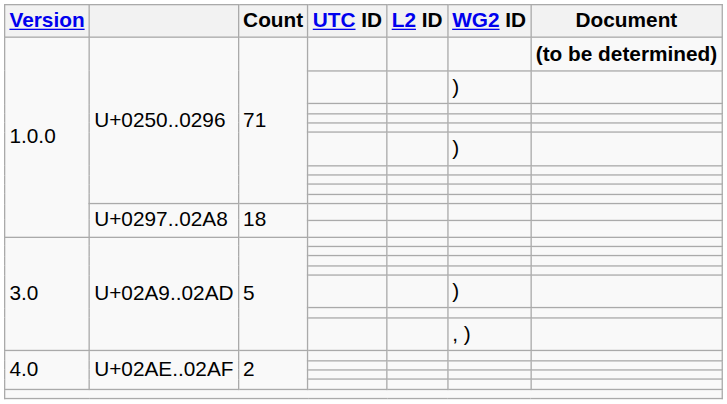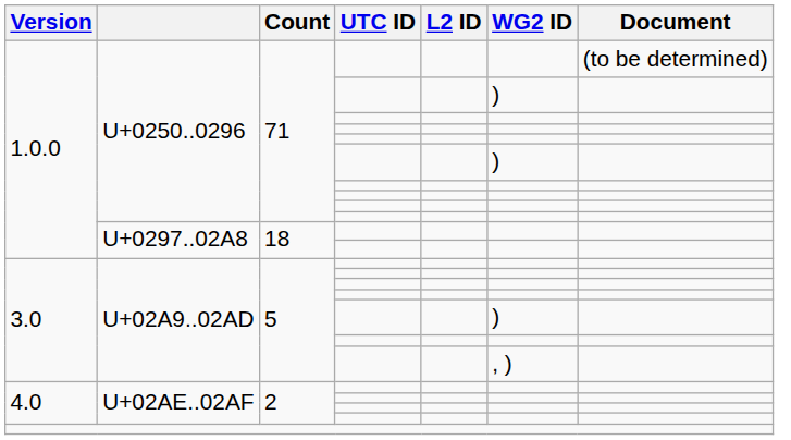row 2 | Document: bold -> normal
